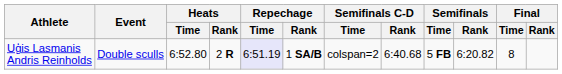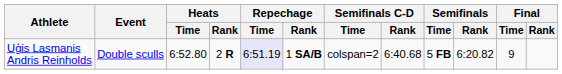Uģis Lasmanis Andris Reinholds | Final / Time: 8 -> 9
